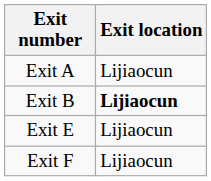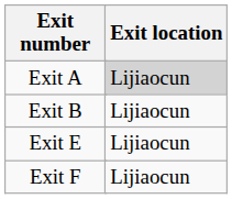Exit A | Exit location: no background -> lightgrey background
Exit B | Exit location: bold -> normal
